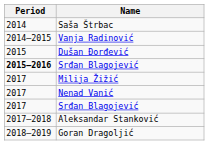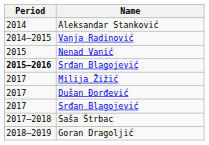row 2 | Name: Saša Štrbac -> Aleksandar Stanković
row 4 | Name: Dušan Đorđević -> Nenad Vanić
row 7 | Name: Nenad Vanić -> Dušan Đorđević
row 9 | Name: Aleksandar Stanković -> Saša Štrbac
